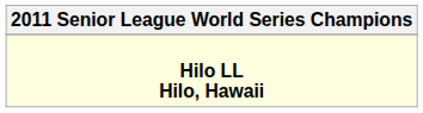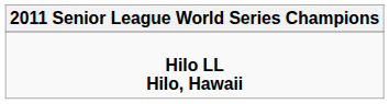row 2 | column 1: lightyellow background -> no background
